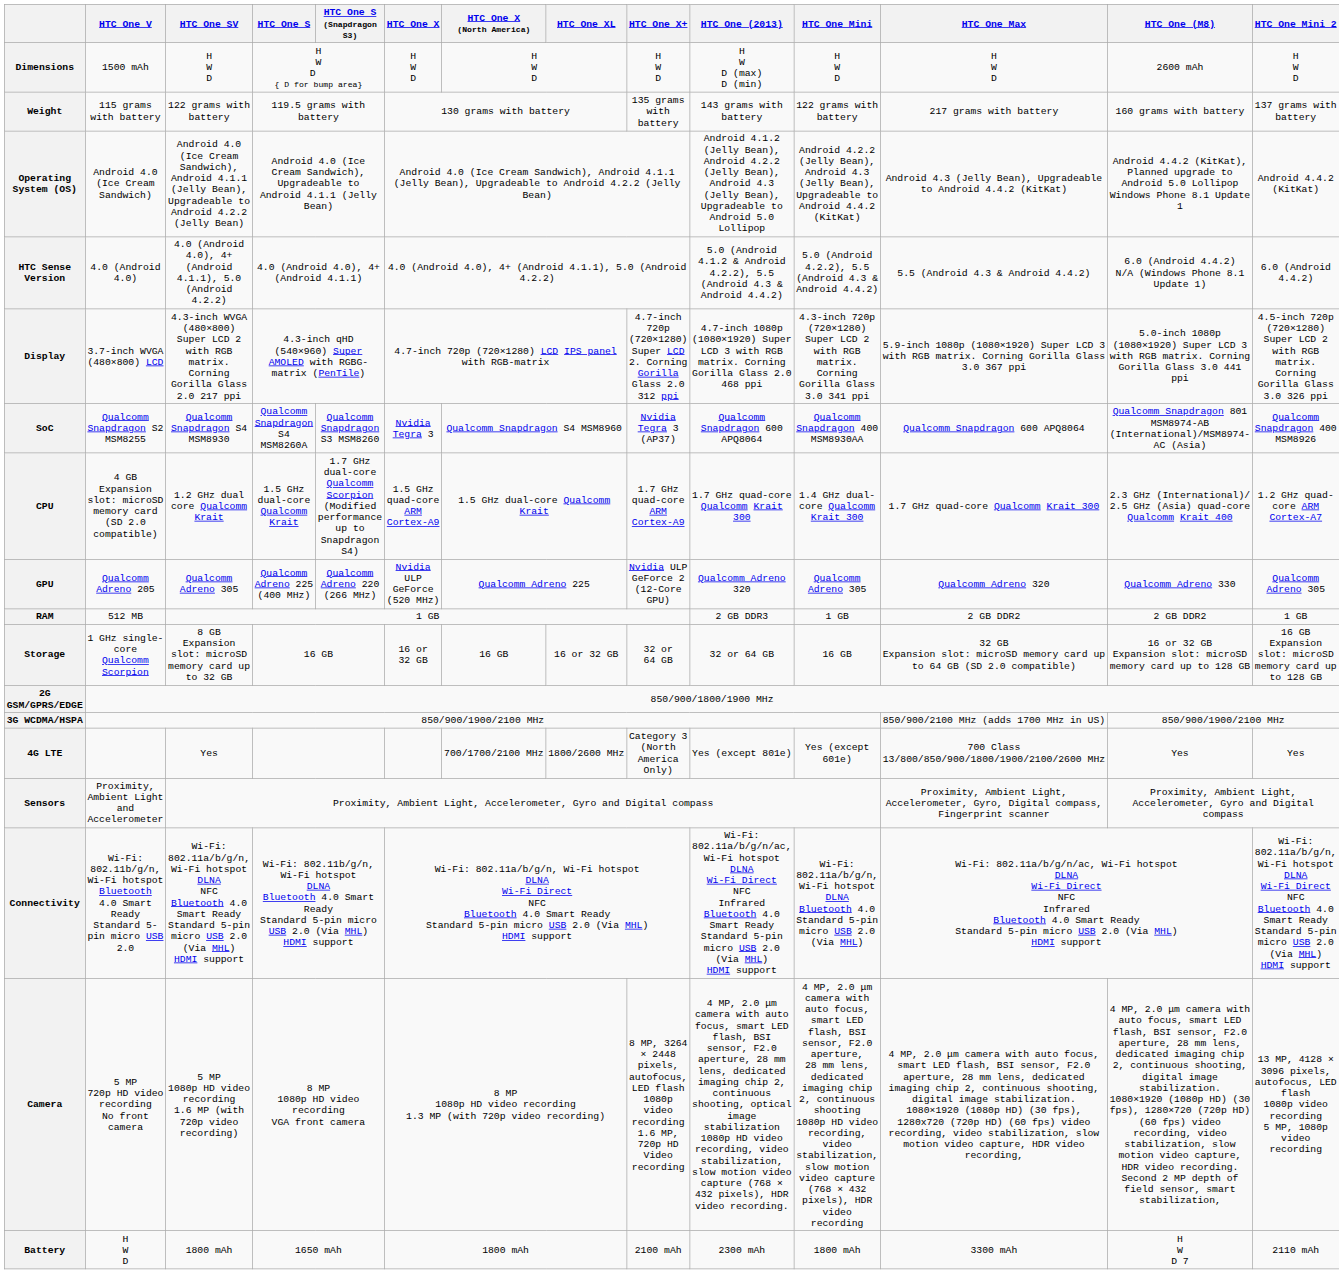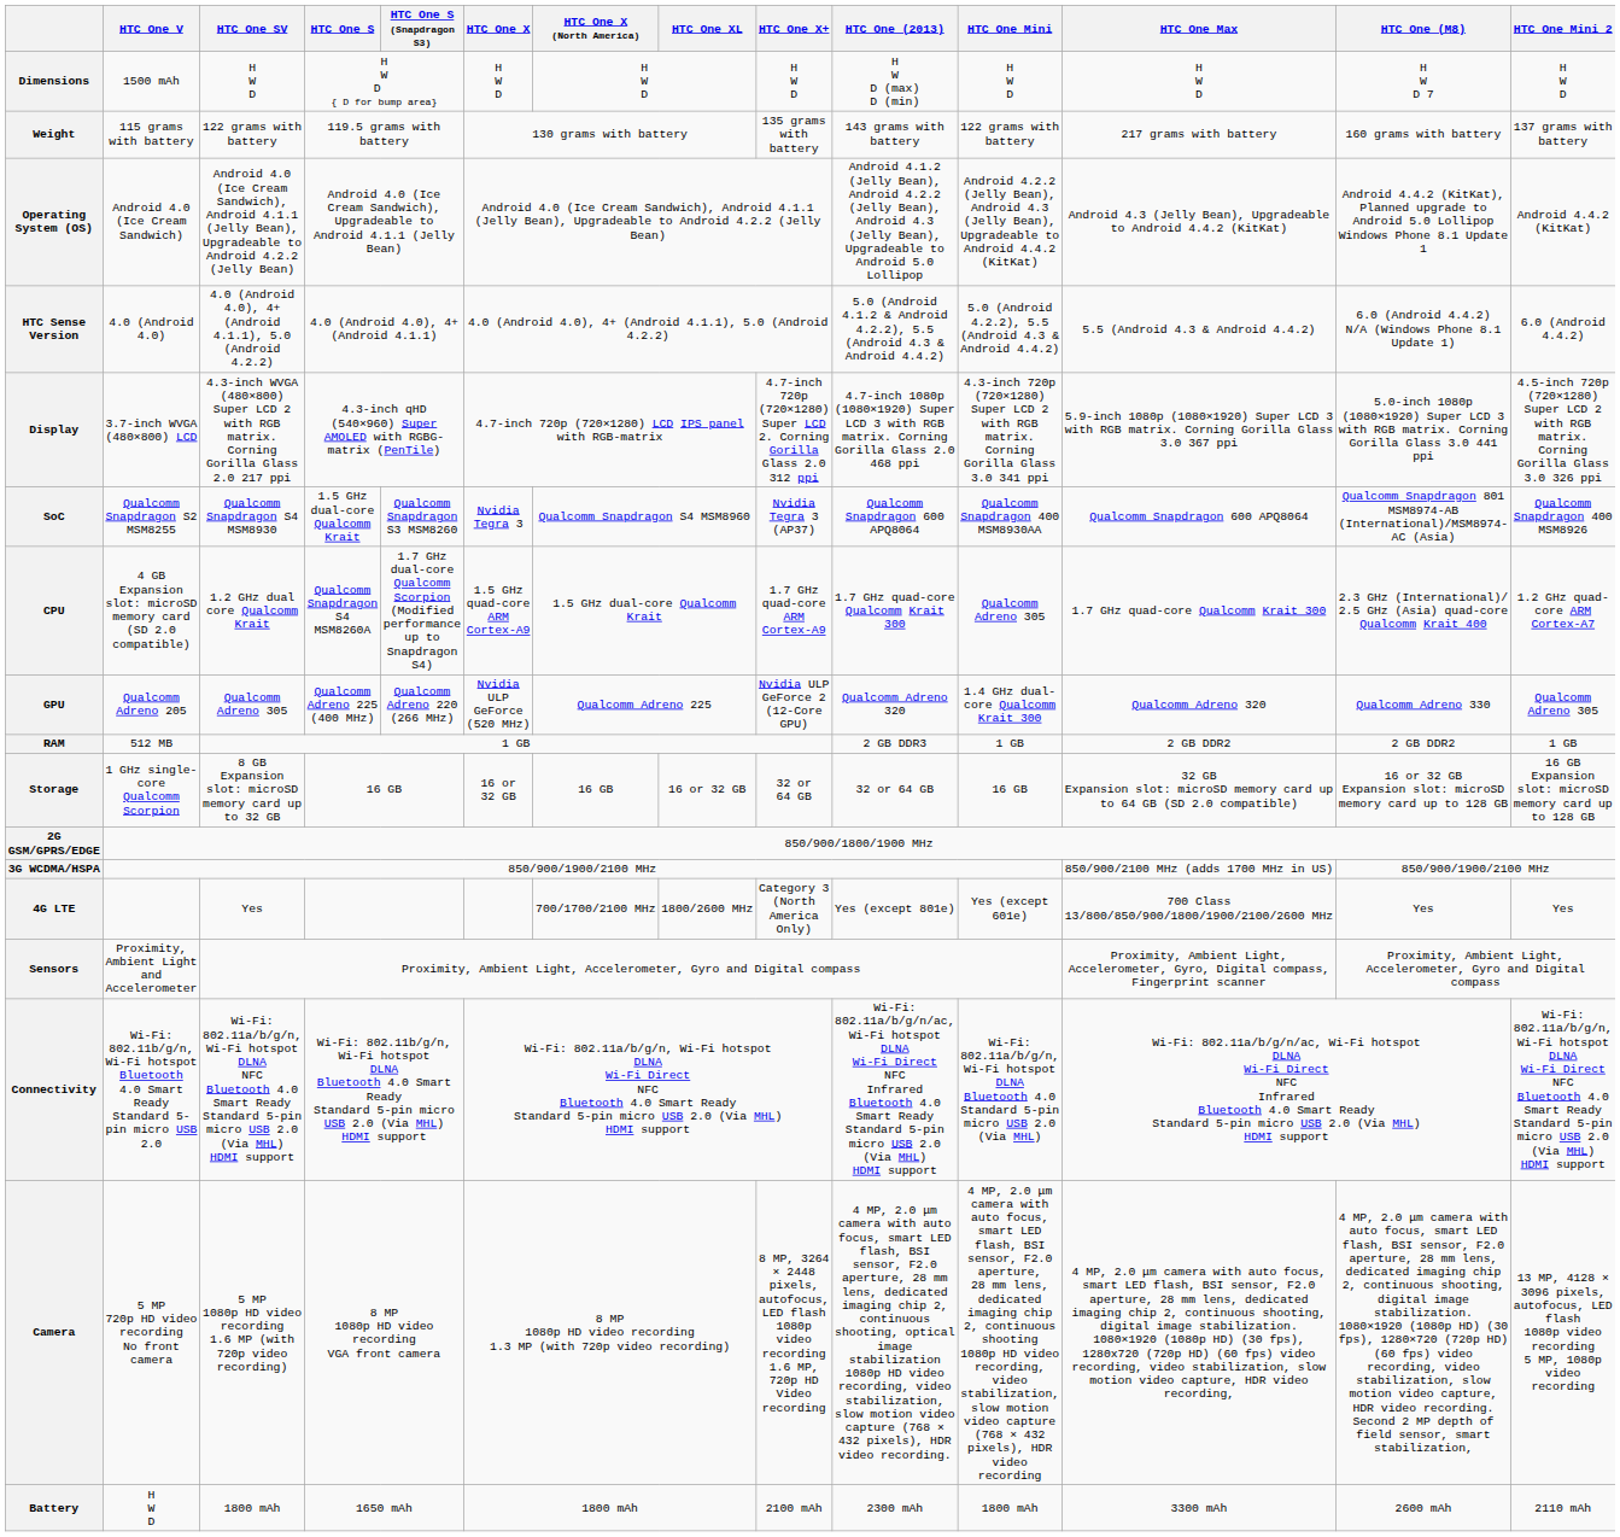Dimensions | HTC One (M8): 2600 mAh -> H W D 7
SoC | HTC One S: Qualcomm Snapdragon S4 MSM8260A -> 1.5 GHz dual-core Qualcomm Krait
CPU | HTC One S: 1.5 GHz dual-core Qualcomm Krait -> Qualcomm Snapdragon S4 MSM8260A
CPU | HTC One Mini: 1.4 GHz dual-core Qualcomm Krait 300 -> Qualcomm Adreno 305
GPU | HTC One Mini: Qualcomm Adreno 305 -> 1.4 GHz dual-core Qualcomm Krait 300
Battery | HTC One (M8): H W D 7 -> 2600 mAh
